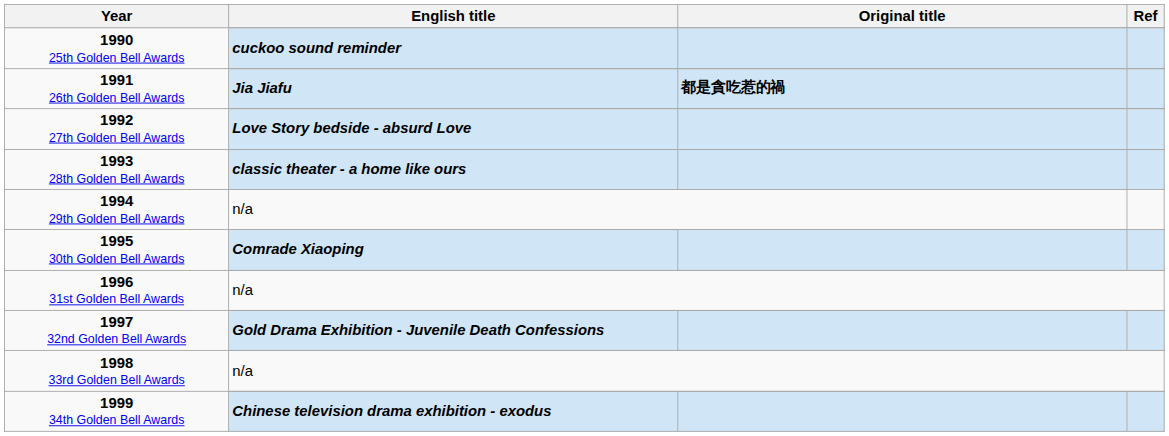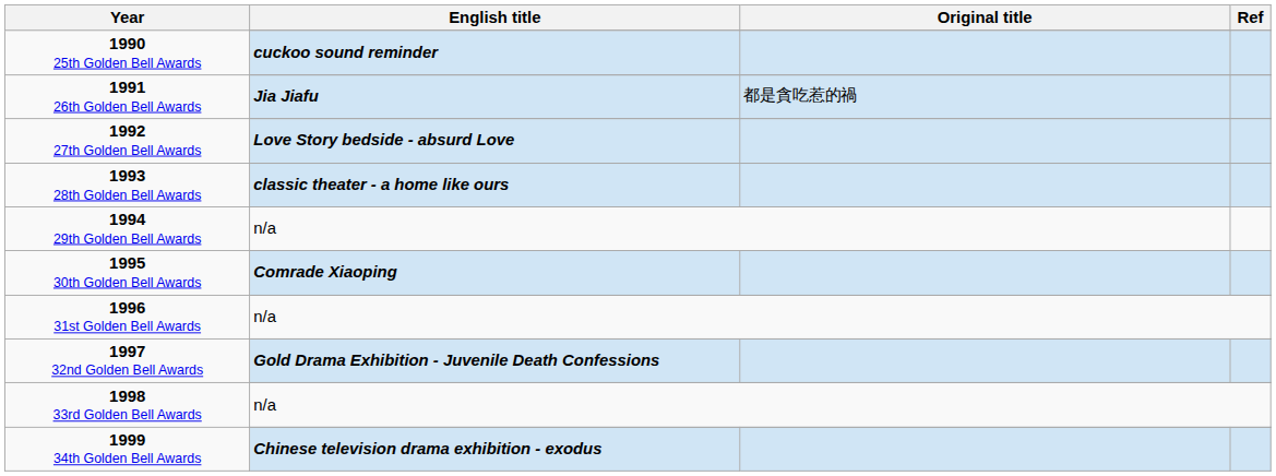1991 26th Golden Bell Awards / Jia Jiafu | Original title: bold -> normal
